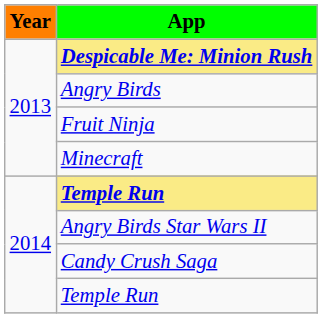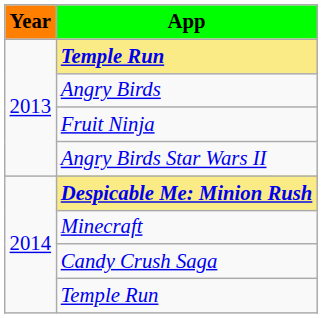row 2 | App: Despicable Me: Minion Rush -> Temple Run
row 5 | App: Minecraft -> Angry Birds Star Wars II
row 6 | App: Temple Run -> Despicable Me: Minion Rush
row 7 | App: Angry Birds Star Wars II -> Minecraft
